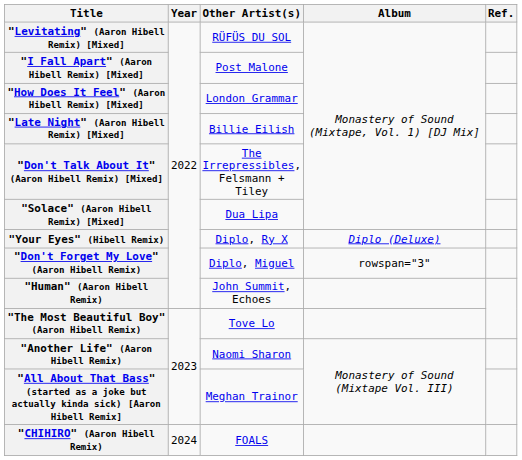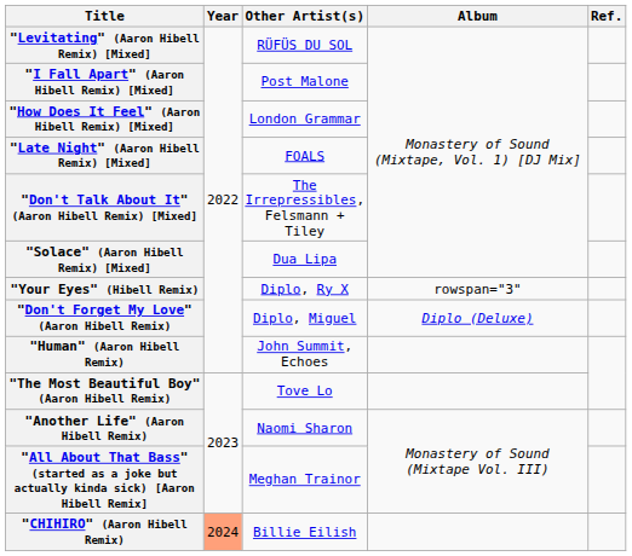"Late Night" (Aaron Hibell Remix) [Mixed] | Other Artist(s): Billie Eilish -> FOALS
"Your Eyes" (Hibell Remix) | Album: Diplo (Deluxe) -> rowspan="3"
"Don't Forget My Love" (Aaron Hibell Remix) | Album: rowspan="3" -> Diplo (Deluxe)
"CHIHIRO" (Aaron Hibell Remix) | Year: no background -> lightsalmon background
"CHIHIRO" (Aaron Hibell Remix) | Other Artist(s): FOALS -> Billie Eilish
